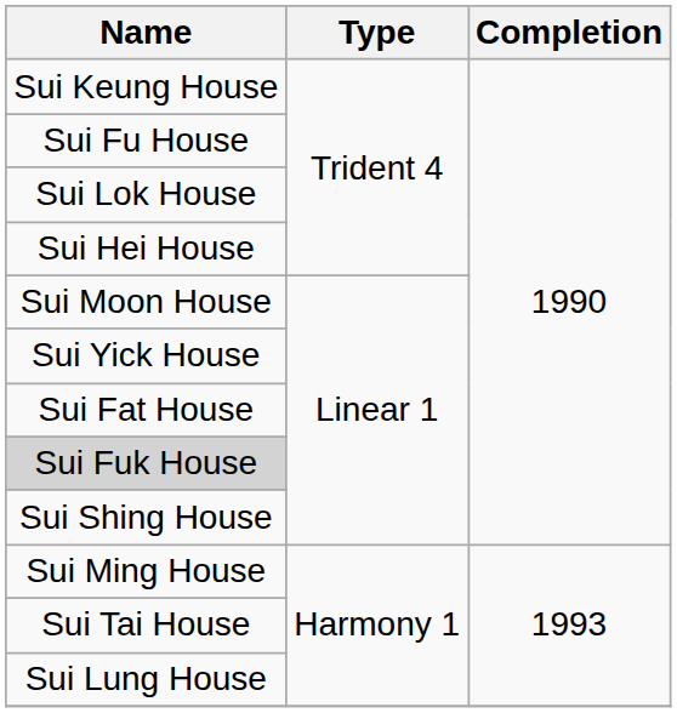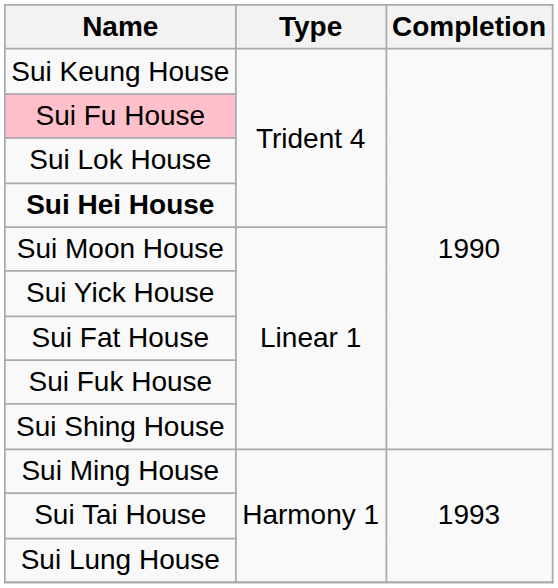Sui Fu House | Name: no background -> pink background
Sui Hei House | Name: normal -> bold
Sui Fuk House | Name: lightgrey background -> no background
